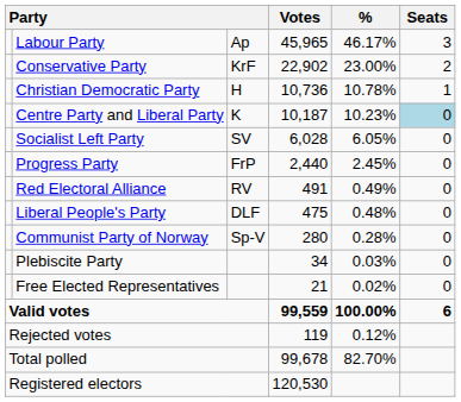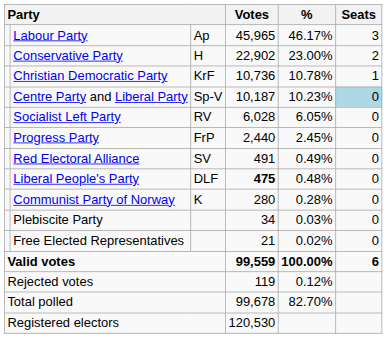Conservative Party | column 3: KrF -> H
Christian Democratic Party | column 3: H -> KrF
Centre Party and Liberal Party | column 3: K -> Sp-V
Socialist Left Party | column 3: SV -> RV
Red Electoral Alliance | column 3: RV -> SV
Liberal People's Party | Votes: normal -> bold
Communist Party of Norway | column 3: Sp-V -> K
